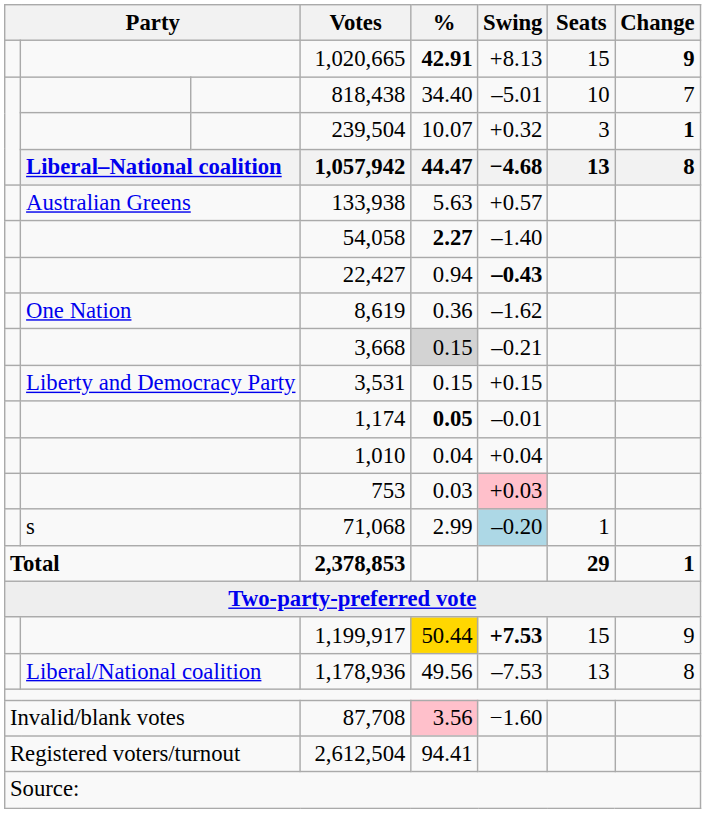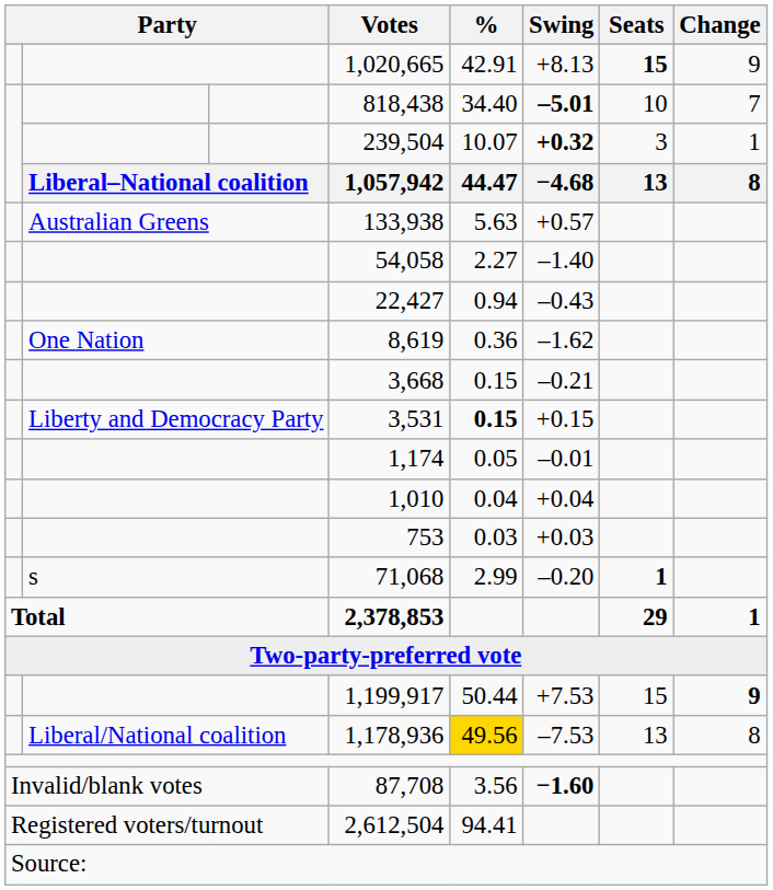1,020,665 | %: bold -> normal
1,020,665 | Seats: normal -> bold
1,020,665 | Change: bold -> normal
818,438 | Swing: normal -> bold
239,504 | Swing: normal -> bold
239,504 | Change: bold -> normal
54,058 | %: bold -> normal
22,427 | Swing: bold -> normal
3,668 | %: lightgrey background -> no background
3,531 | %: normal -> bold
1,174 | %: bold -> normal
753 | Swing: pink background -> no background
71,068 | Swing: lightblue background -> no background
71,068 | Seats: normal -> bold
1,199,917 | %: gold background -> no background
1,199,917 | Swing: bold -> normal
1,199,917 | Change: normal -> bold
1,178,936 | %: no background -> gold background
87,708 | %: pink background -> no background
87,708 | Swing: normal -> bold
